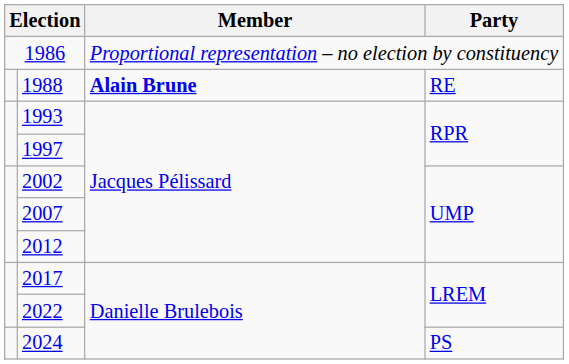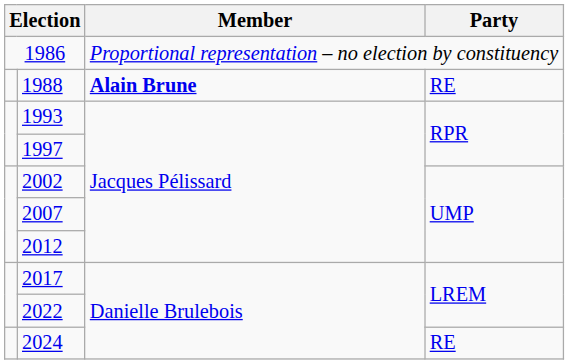2024 | Party: PS -> RE
